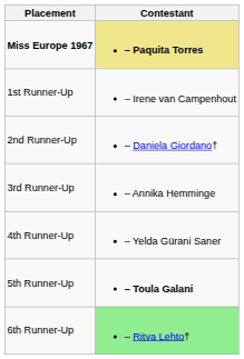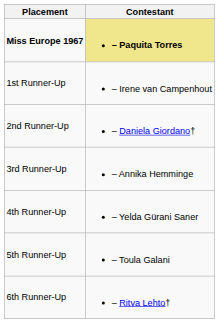5th Runner-Up | Contestant: bold -> normal
6th Runner-Up | Contestant: lightgreen background -> no background
